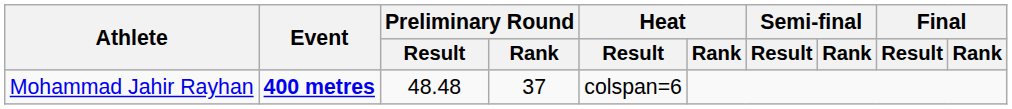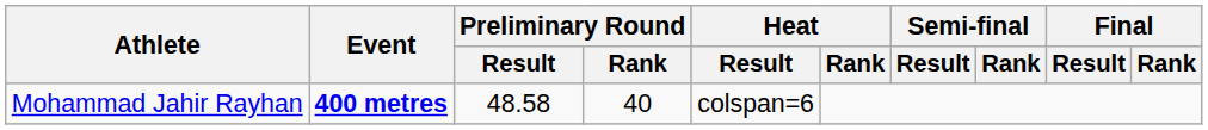Mohammad Jahir Rayhan | Preliminary Round / Result: 48.48 -> 48.58
Mohammad Jahir Rayhan | Preliminary Round / Rank: 37 -> 40
